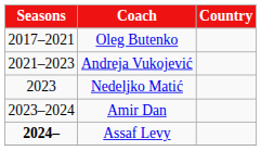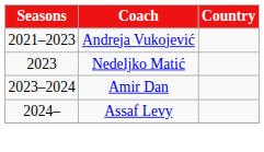- row: 2017–2021 | Oleg Butenko
Assaf Levy | Seasons: bold -> normal
